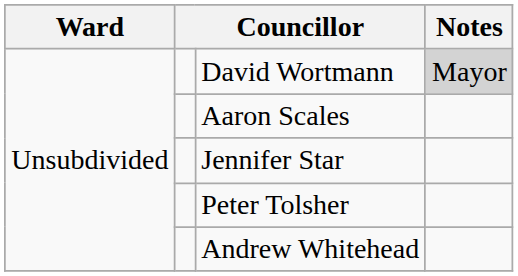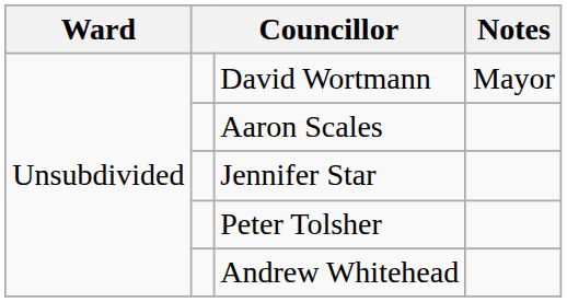David Wortmann | Notes: lightgrey background -> no background
